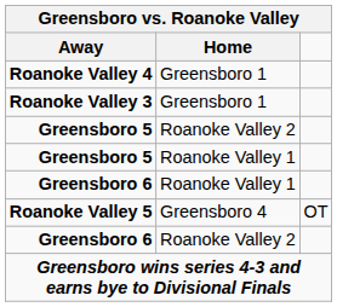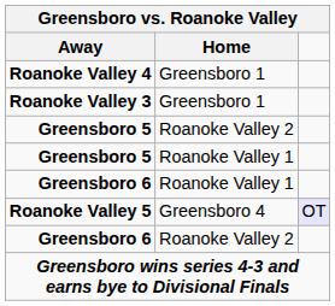Roanoke Valley 5 | column 3: no background -> lavender background
